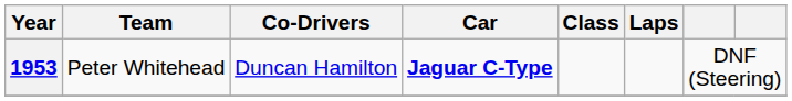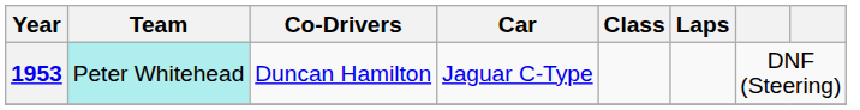1953 | Team: no background -> paleturquoise background
1953 | Car: bold -> normal
